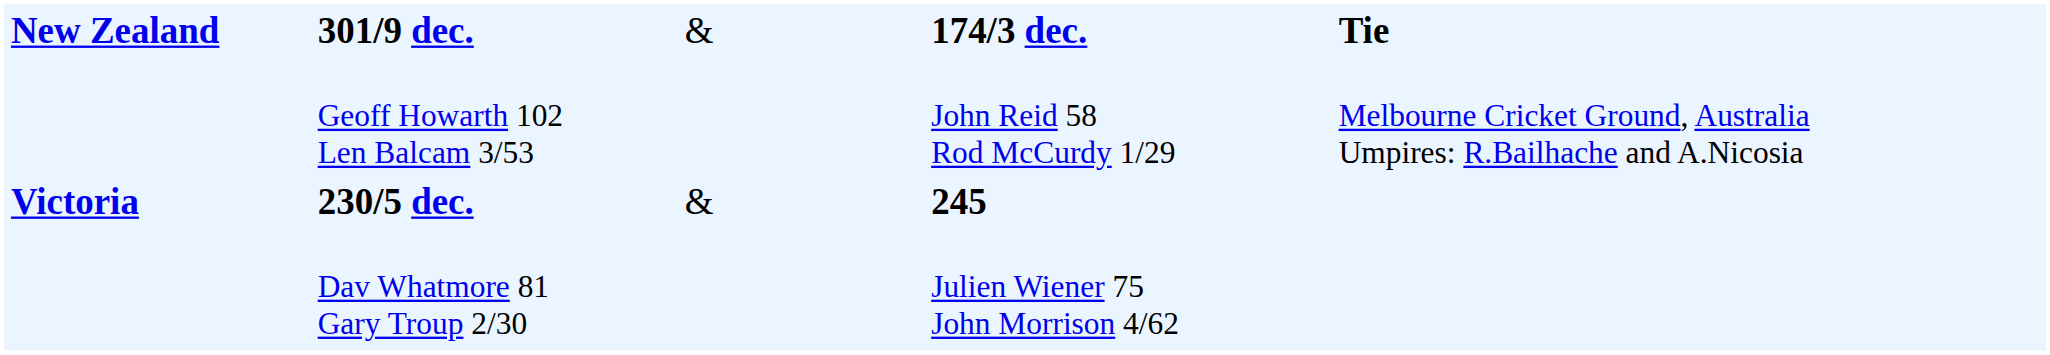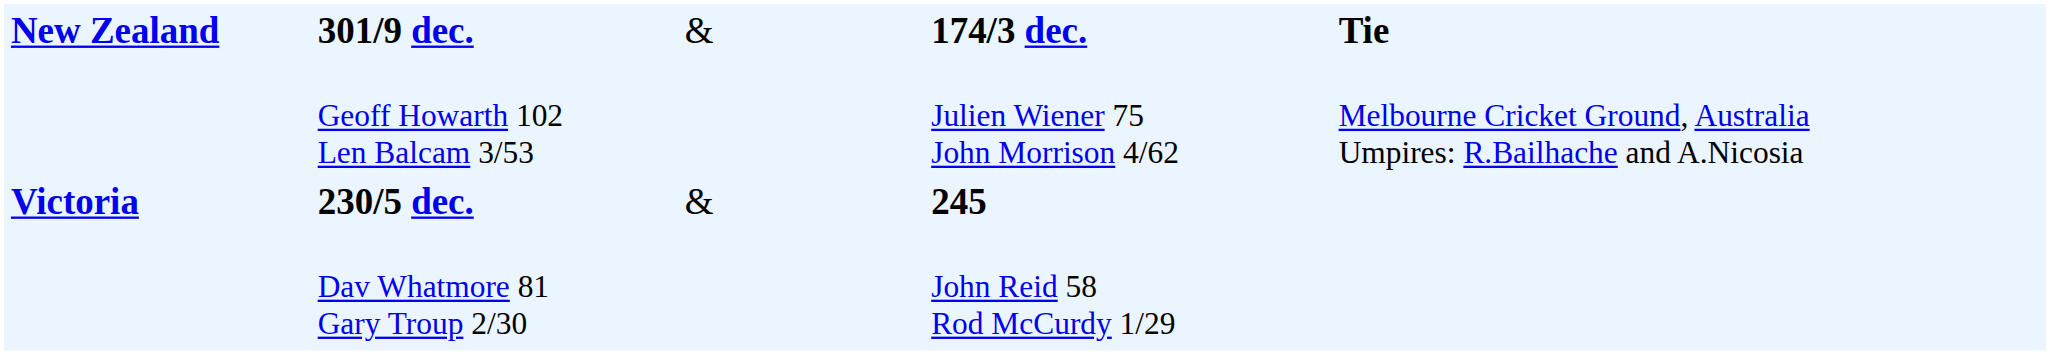Geoff Howarth 102 Len Balcam 3/53 | column 4: John Reid 58 Rod McCurdy 1/29 -> Julien Wiener 75 John Morrison 4/62
Dav Whatmore 81 Gary Troup 2/30 | column 4: Julien Wiener 75 John Morrison 4/62 -> John Reid 58 Rod McCurdy 1/29
